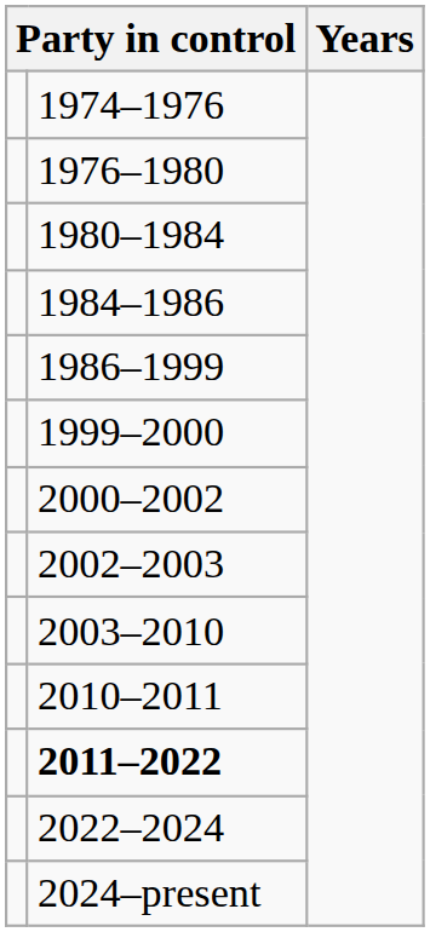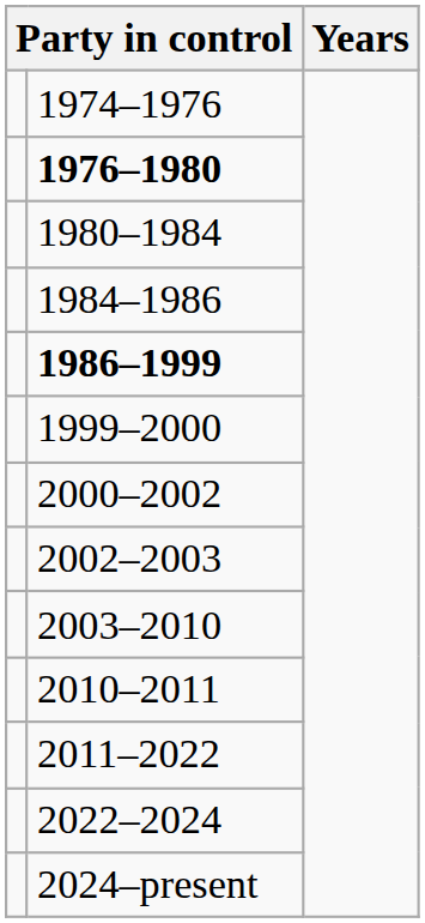1976–1980 | column 2: normal -> bold
1986–1999 | column 2: normal -> bold
2011–2022 | column 2: bold -> normal
